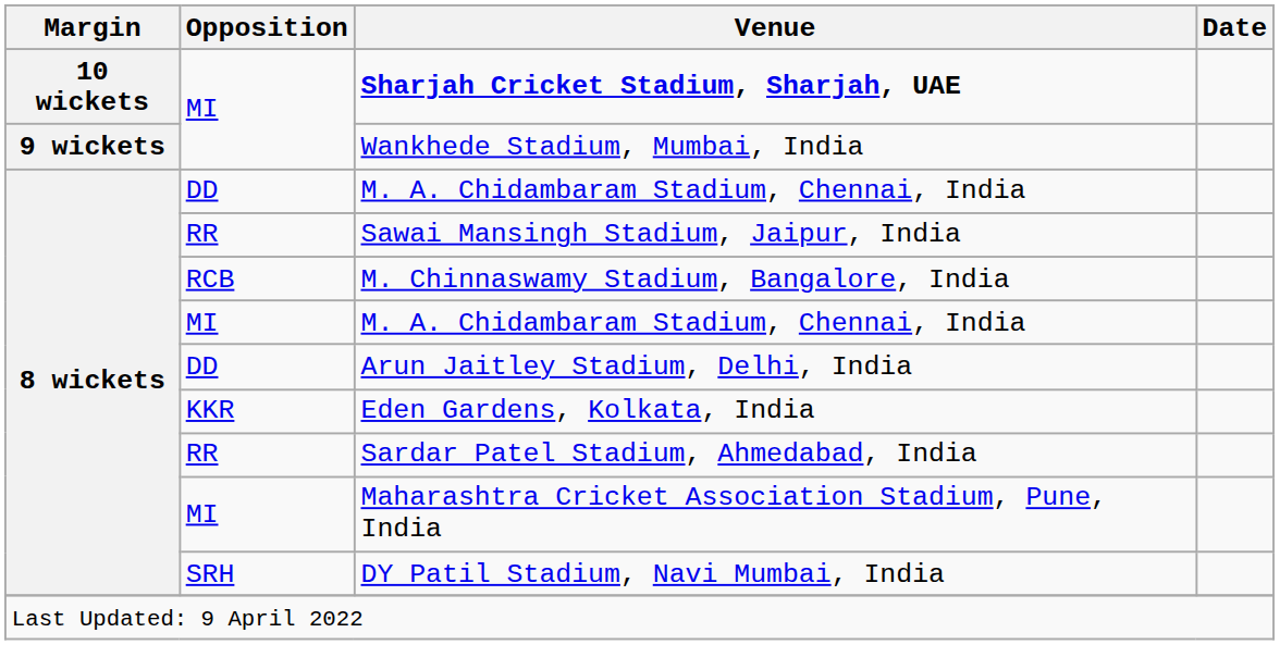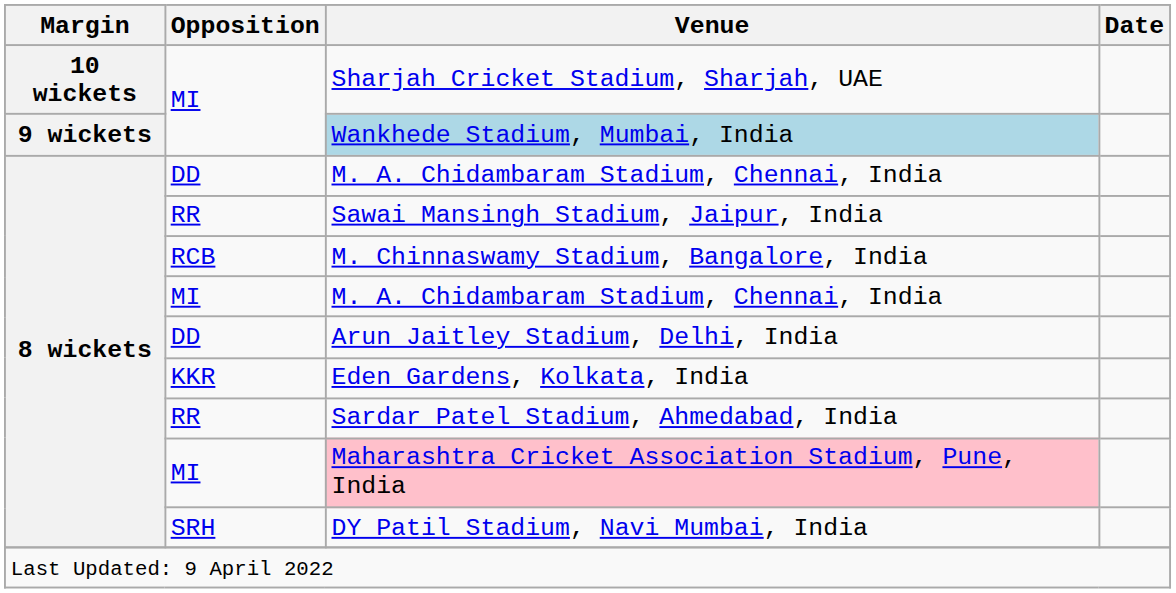Sharjah Cricket Stadium, Sharjah, UAE | Venue: bold -> normal
Wankhede Stadium, Mumbai, India | Venue: no background -> lightblue background
Maharashtra Cricket Association Stadium, Pune, India | Venue: no background -> pink background
